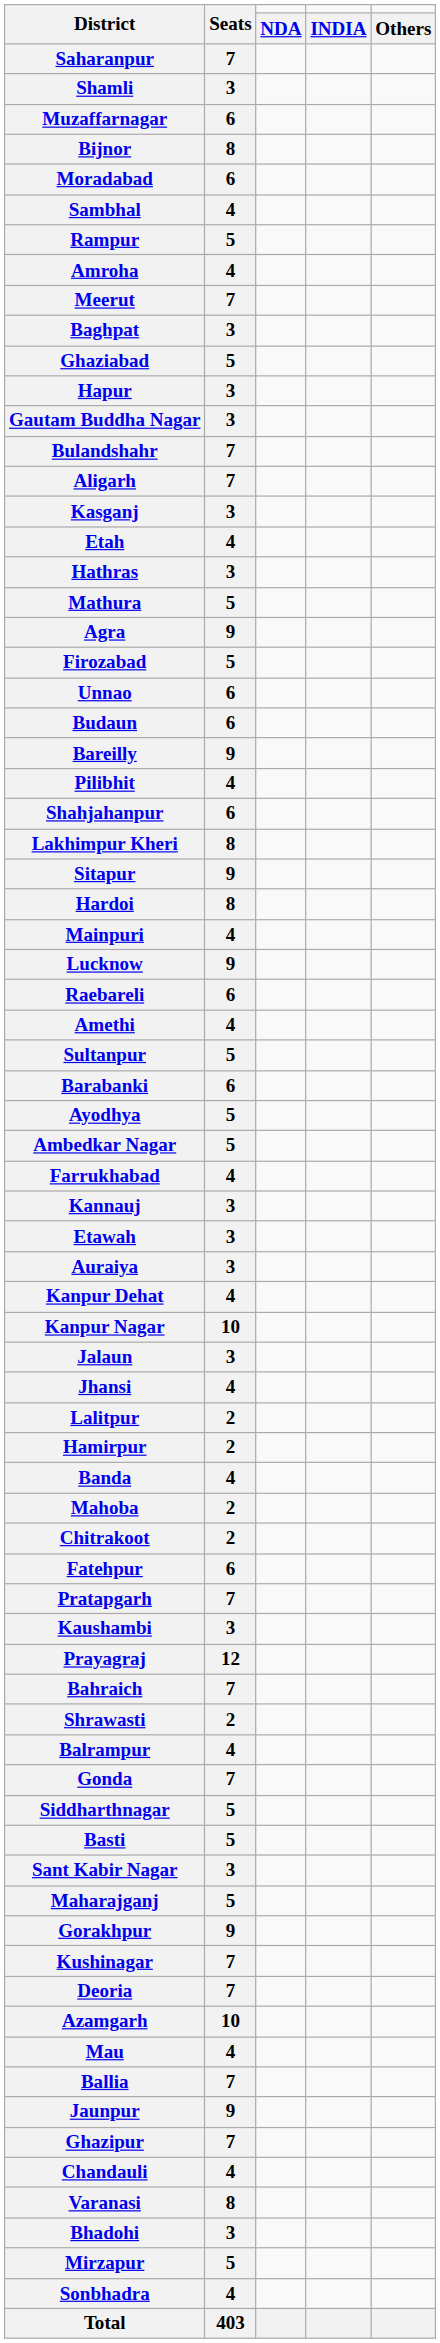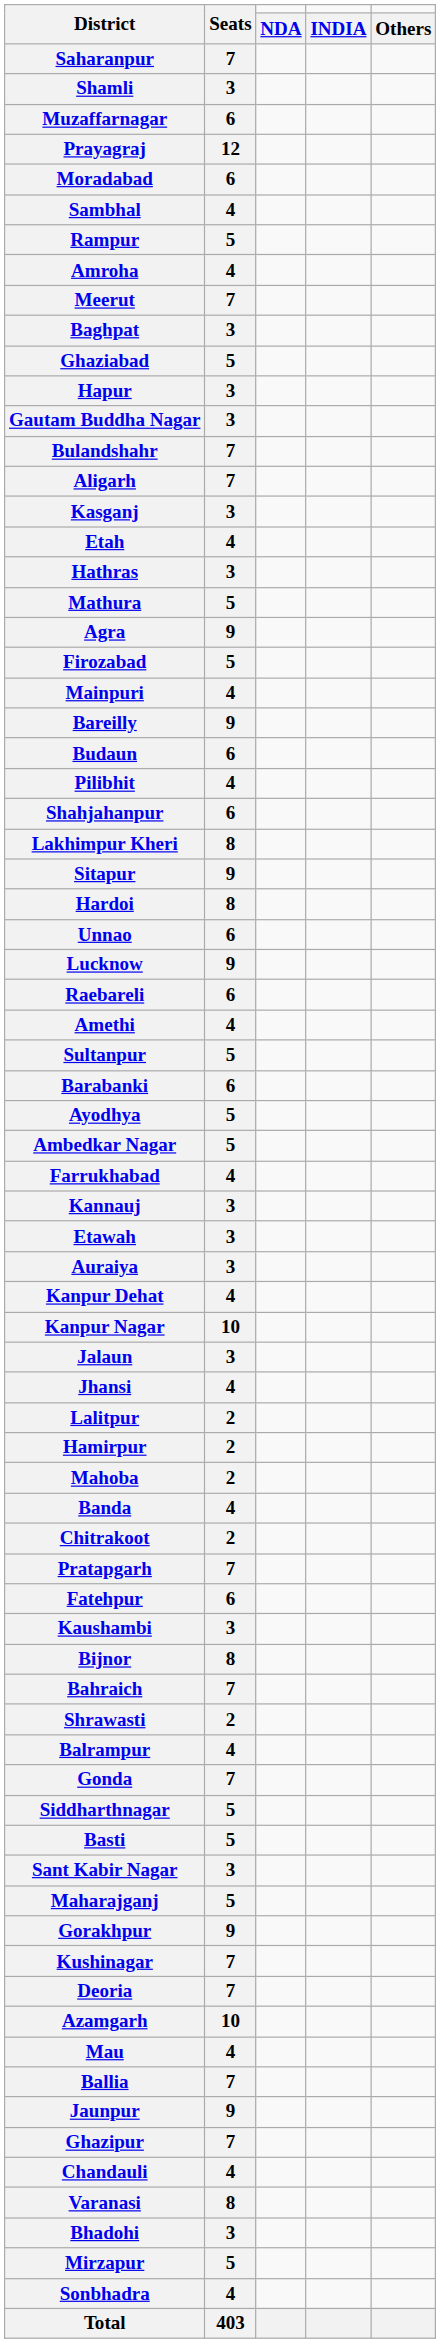rows swapped: Bijnor <-> Prayagraj
rows swapped: Mainpuri <-> Unnao
rows swapped: Budaun <-> Bareilly
rows swapped: Mahoba <-> Banda
rows swapped: Fatehpur <-> Pratapgarh
